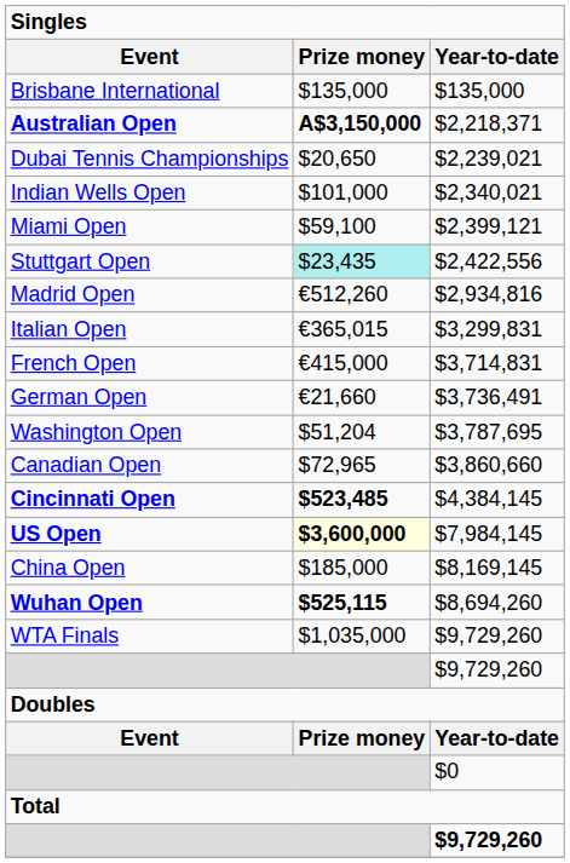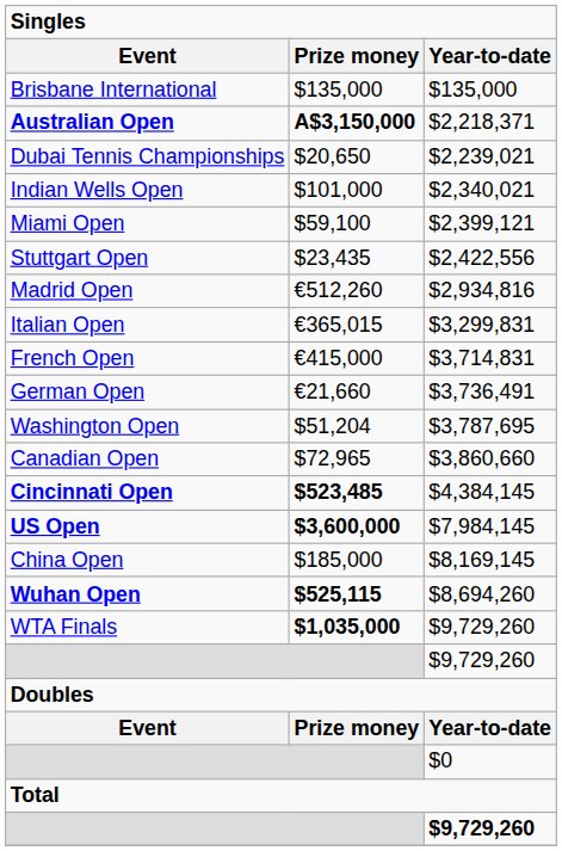Stuttgart Open | Prize money: paleturquoise background -> no background
US Open | Prize money: lightyellow background -> no background
WTA Finals | Prize money: normal -> bold
